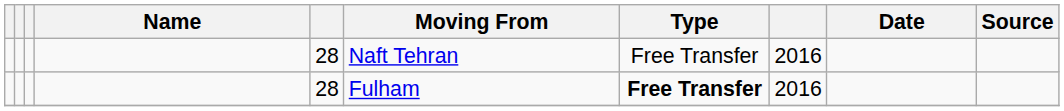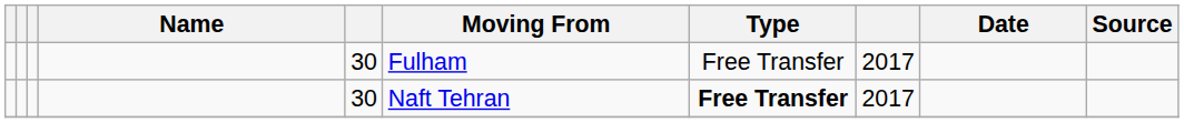row 2 | column 5: 28 -> 30
row 2 | Moving From: Naft Tehran -> Fulham
row 2 | column 8: 2016 -> 2017
row 3 | column 5: 28 -> 30
row 3 | Moving From: Fulham -> Naft Tehran
row 3 | column 8: 2016 -> 2017
